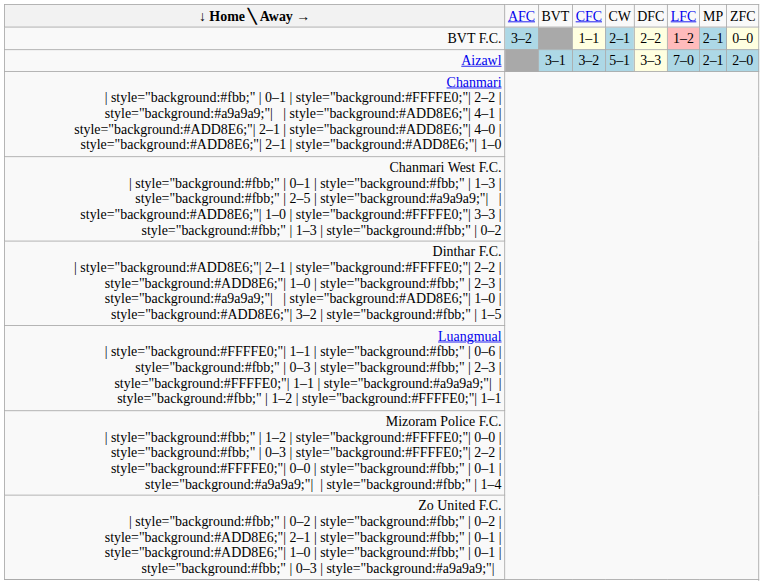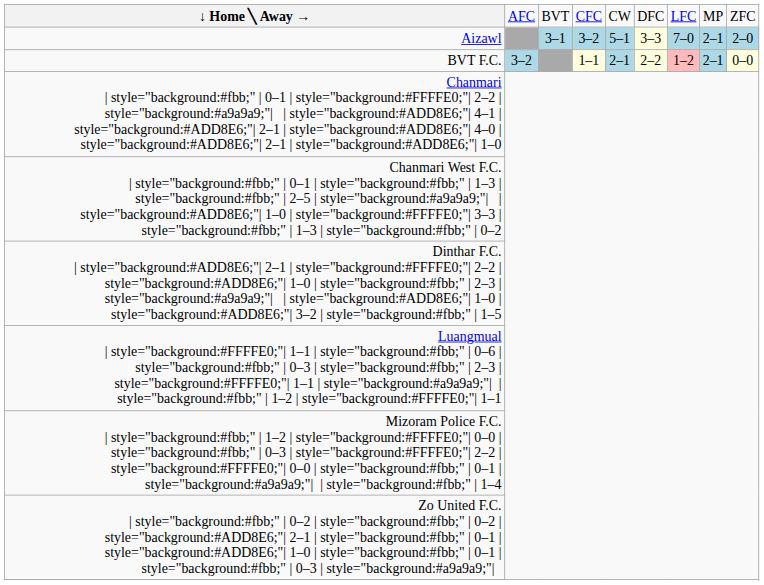rows swapped: Aizawl <-> BVT F.C.
